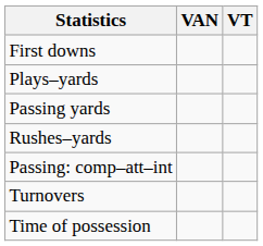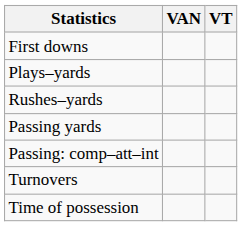rows swapped: Rushes–yards <-> Passing yards
